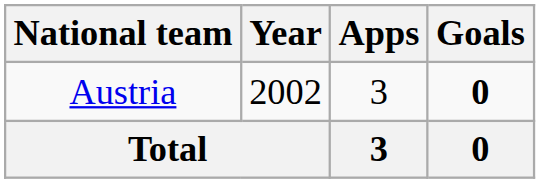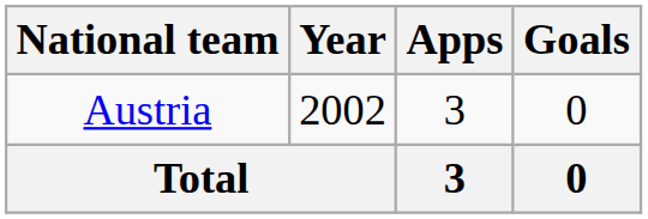Austria | Goals: bold -> normal
